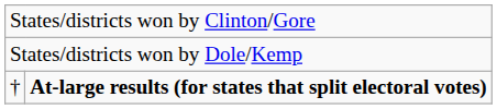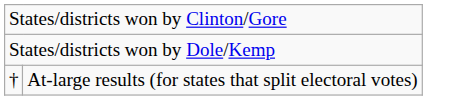† | column 2: bold -> normal
